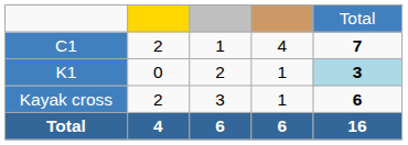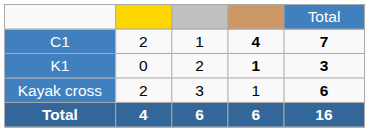C1 | column 4: normal -> bold
K1 | column 4: normal -> bold
K1 | column 5: lightblue background -> no background
